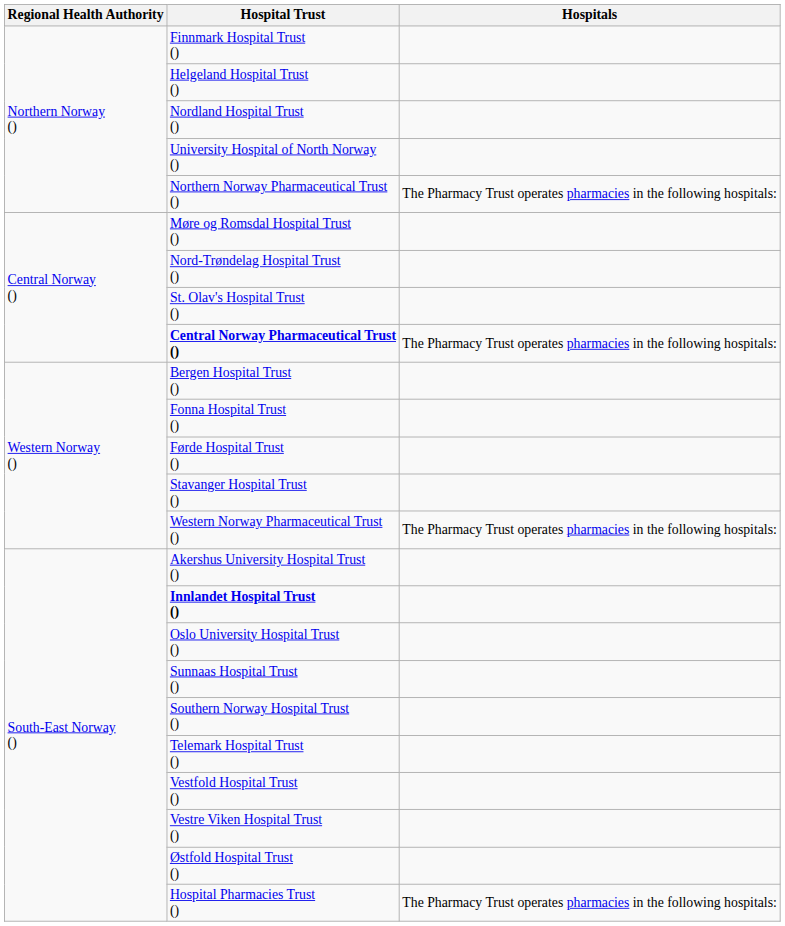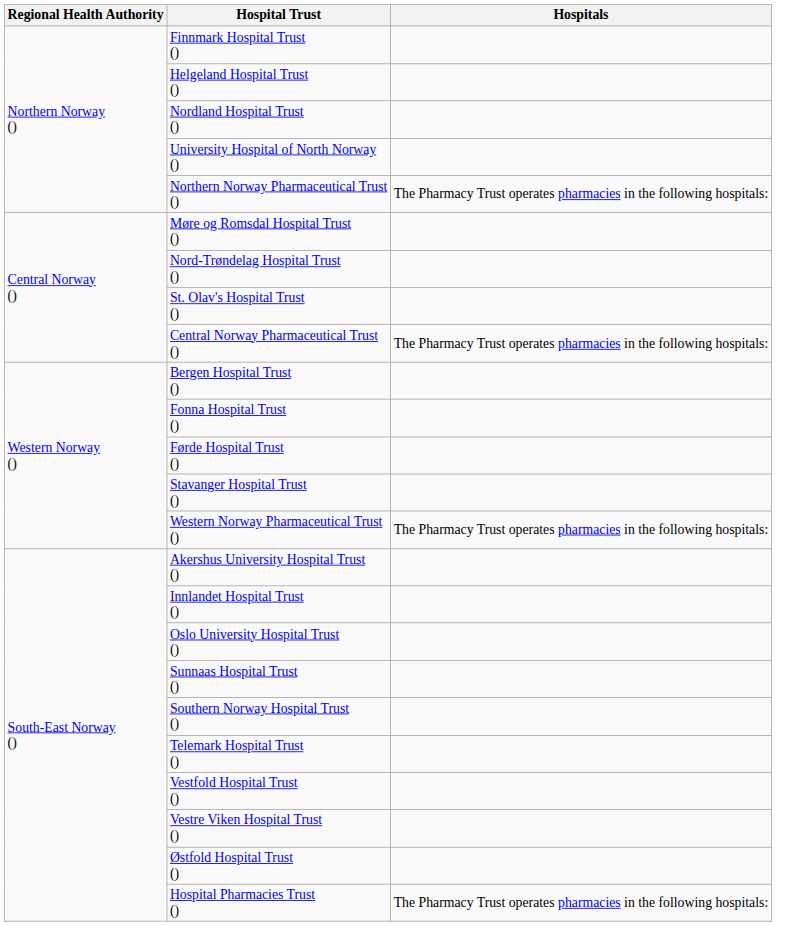Central Norway Pharmaceutical Trust () | Hospital Trust: bold -> normal
Innlandet Hospital Trust () | Hospital Trust: bold -> normal
